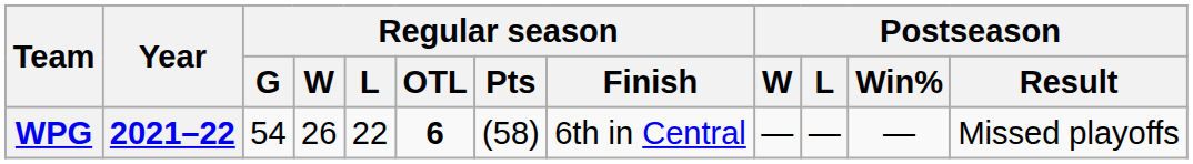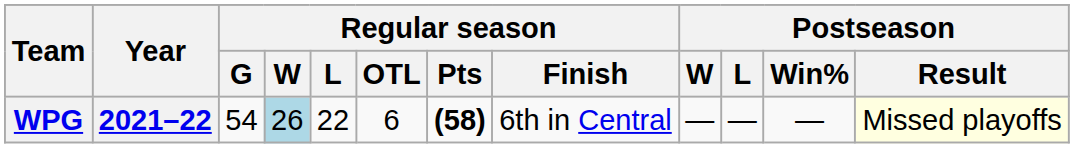WPG | Regular season / W: no background -> lightblue background
WPG | Regular season / OTL: bold -> normal
WPG | Regular season / Pts: normal -> bold
WPG | Postseason / Result: no background -> lightyellow background
